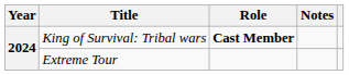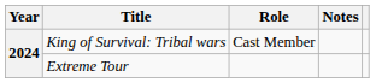King of Survival: Tribal wars | Role: bold -> normal
